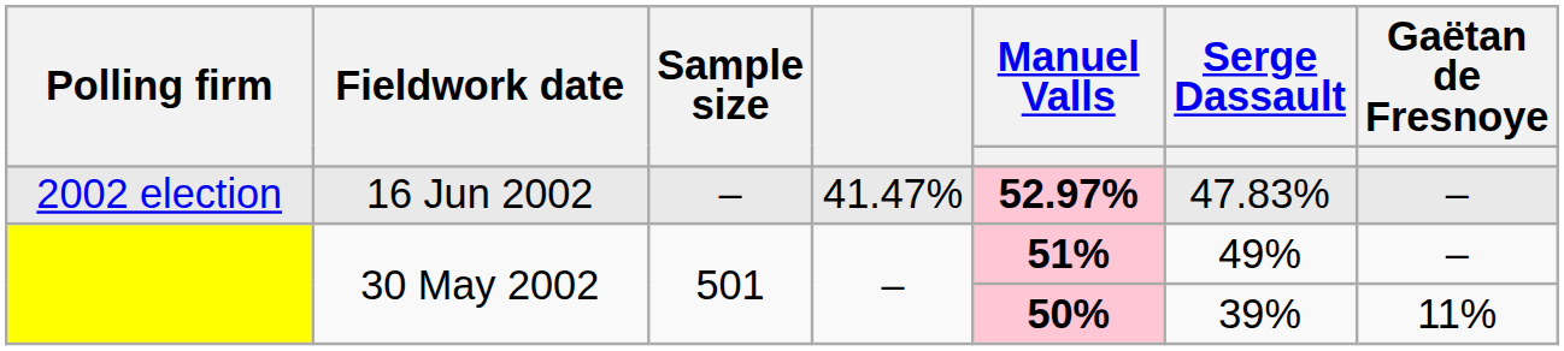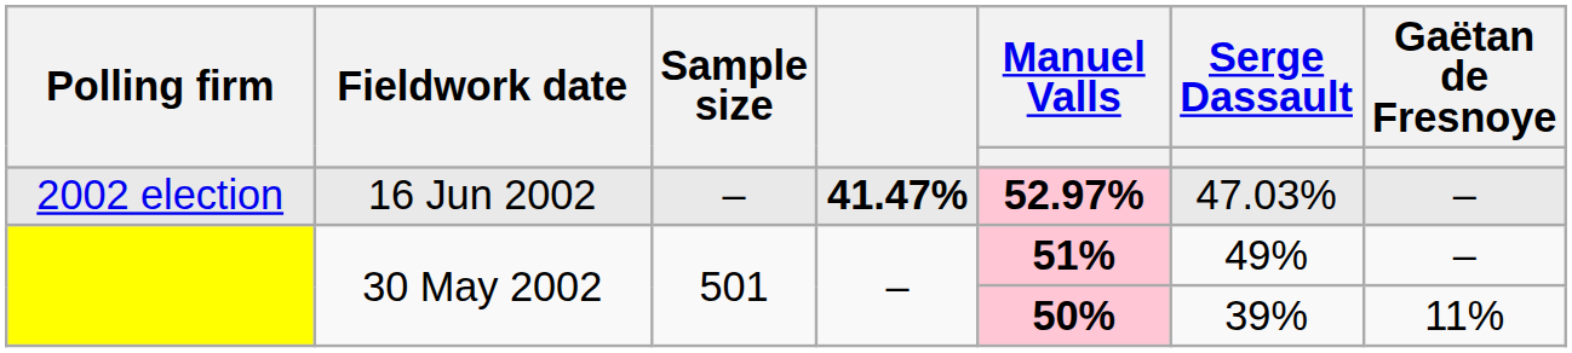2002 election | column 4: normal -> bold
2002 election | Serge Dassault: 47.83% -> 47.03%
